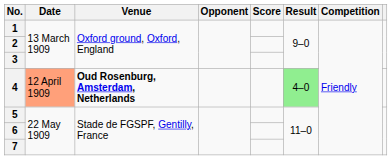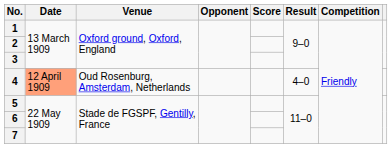4 | Venue: bold -> normal
4 | Result: lightgreen background -> no background
